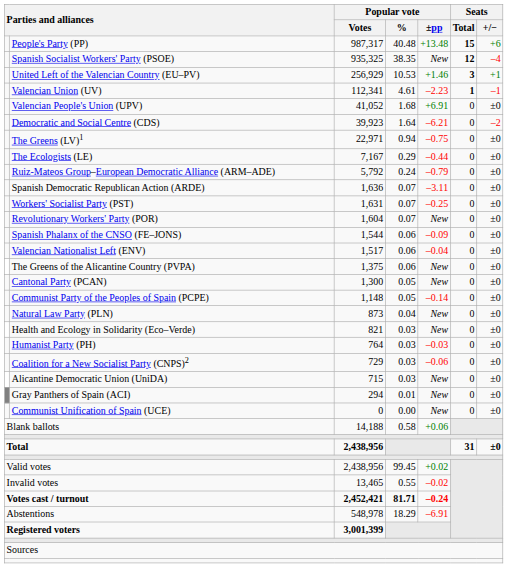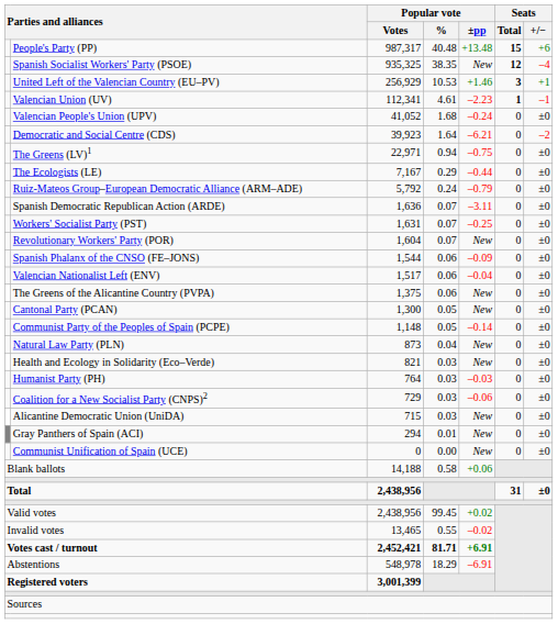Valencian People's Union (UPV) | Popular vote / ±pp: +6.91 -> –0.24
Votes cast / turnout | Popular vote / ±pp: –0.24 -> +6.91
